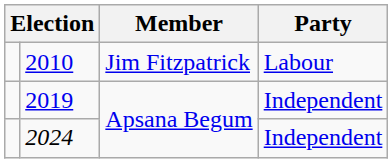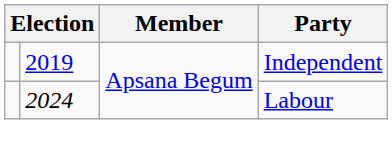- row: 2010 | Jim Fitzpatrick | Labour
2024 | Party: Independent -> Labour
